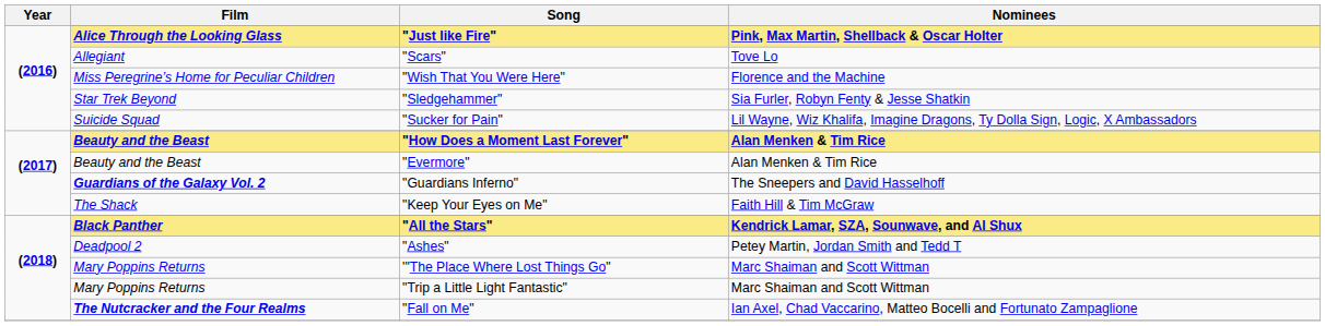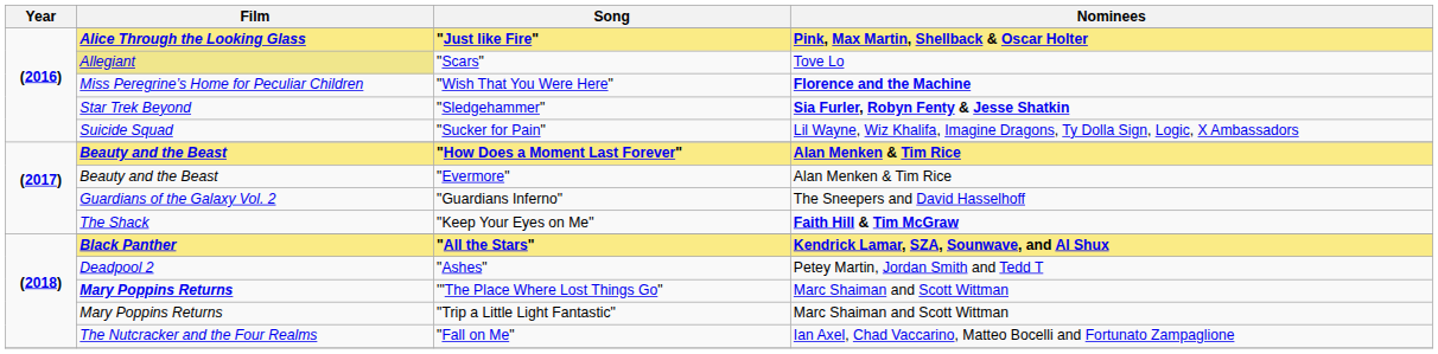"Scars" | Film: no background -> khaki background
"Wish That You Were Here" | Nominees: normal -> bold
"Sledgehammer" | Nominees: normal -> bold
"Guardians Inferno" | Film: bold -> normal
"Keep Your Eyes on Me" | Nominees: normal -> bold
'"The Place Where Lost Things Go" | Film: normal -> bold
"Fall on Me" | Film: bold -> normal
